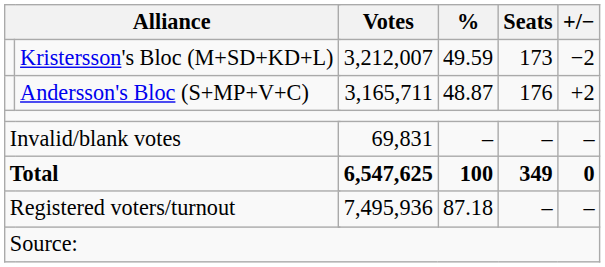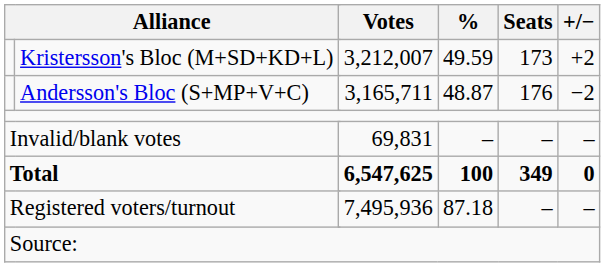Kristersson's Bloc (M+SD+KD+L) | +/−: −2 -> +2
Andersson's Bloc (S+MP+V+C) | +/−: +2 -> −2
